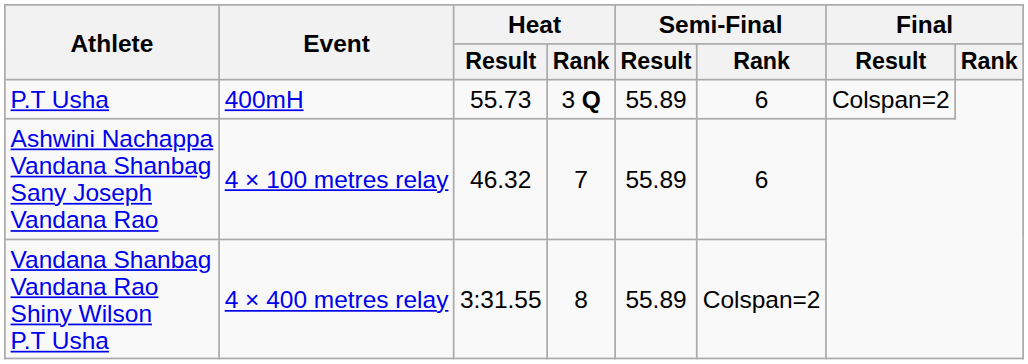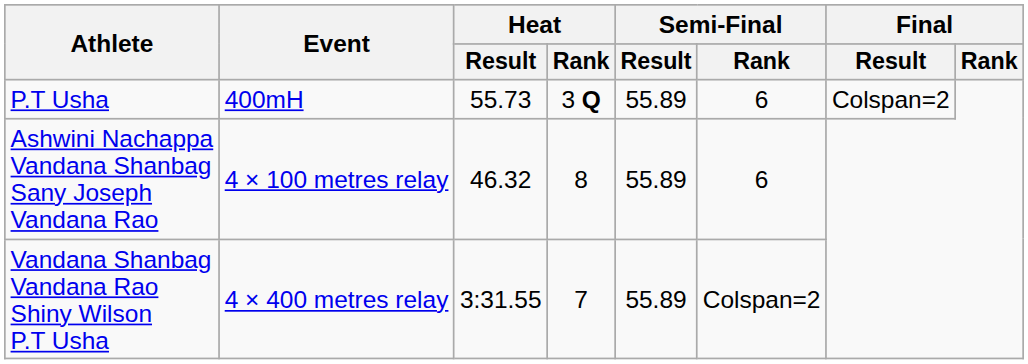Ashwini Nachappa Vandana Shanbag Sany Joseph Vandana Rao | Heat / Rank: 7 -> 8
Vandana Shanbag Vandana Rao Shiny Wilson P.T Usha | Heat / Rank: 8 -> 7
